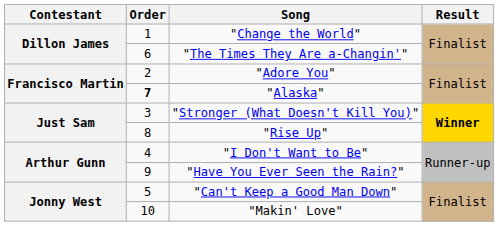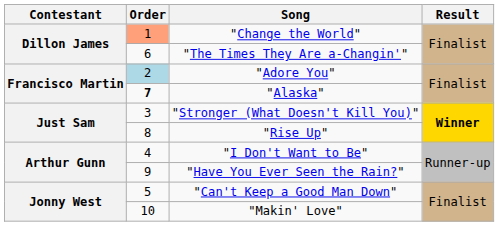"Change the World" | Order: no background -> lightsalmon background
"Adore You" | Order: no background -> lightblue background
